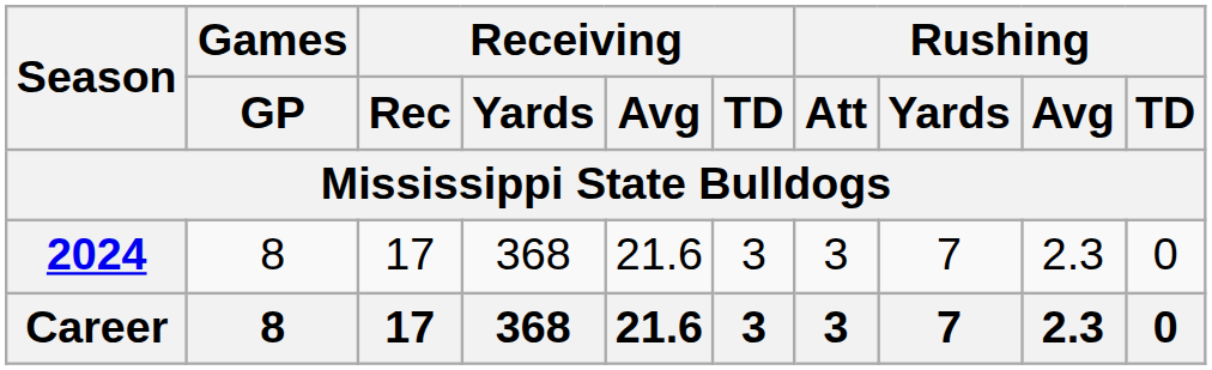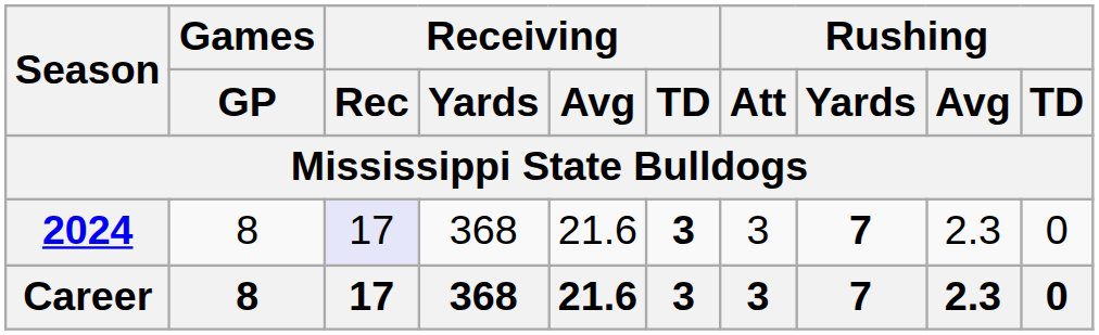2024 | Receiving / Rec: no background -> lavender background
2024 | Receiving / TD: normal -> bold
2024 | Rushing / Yards: normal -> bold
